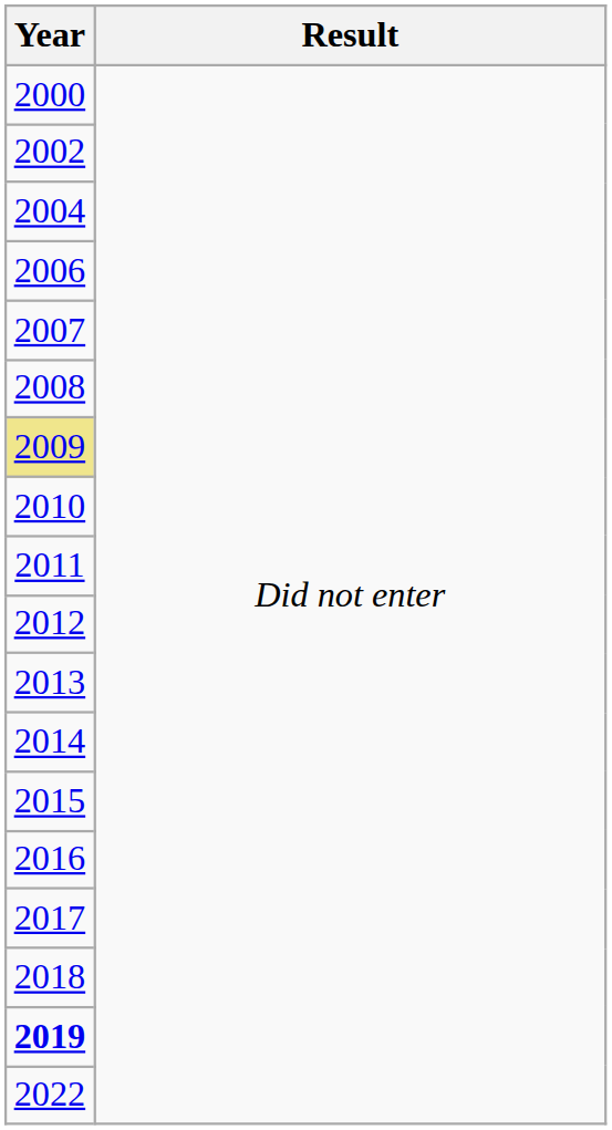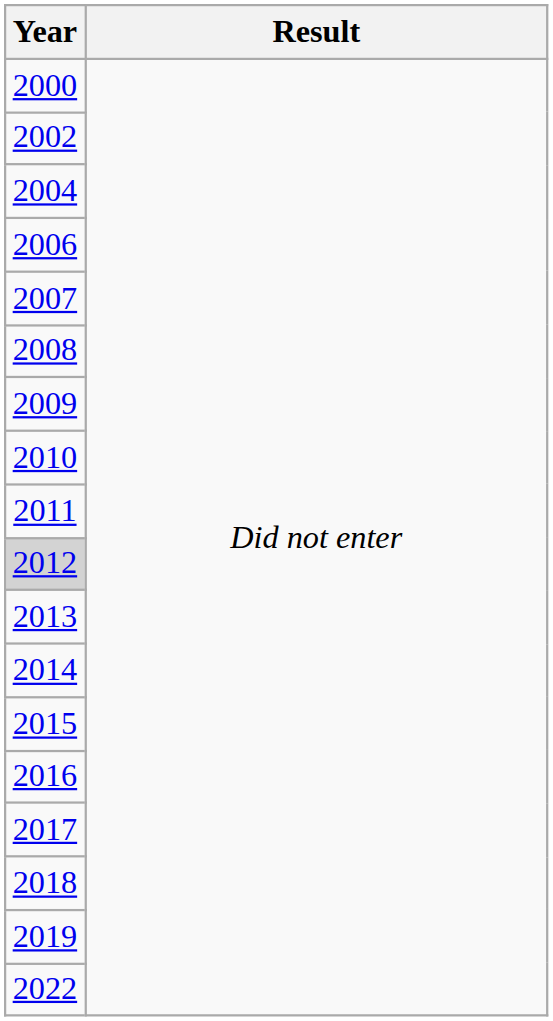2009 | Year: khaki background -> no background
2012 | Year: no background -> lightgrey background
2019 | Year: bold -> normal
